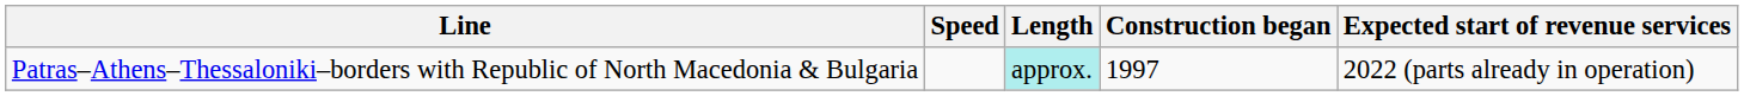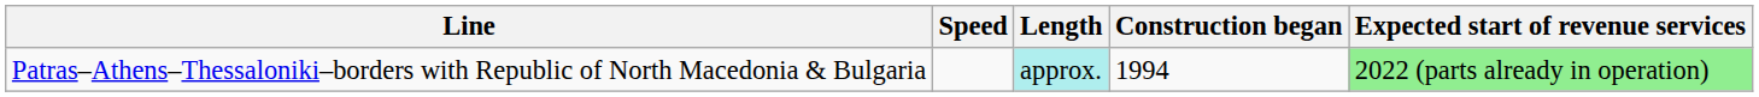row 2 | Construction began: 1997 -> 1994
row 2 | Expected start of revenue services: no background -> lightgreen background
